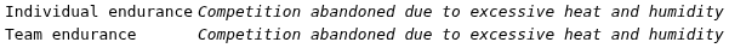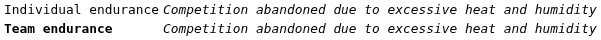Team endurance | column 1: normal -> bold
